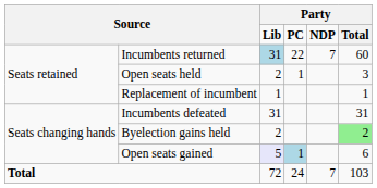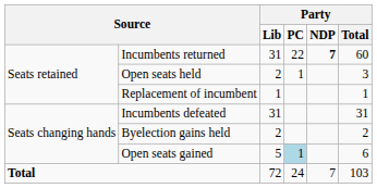Incumbents returned | column 3: lightblue background -> no background
Incumbents returned | column 5: normal -> bold
Byelection gains held | column 6: lightgreen background -> no background
Open seats gained | column 3: lavender background -> no background
